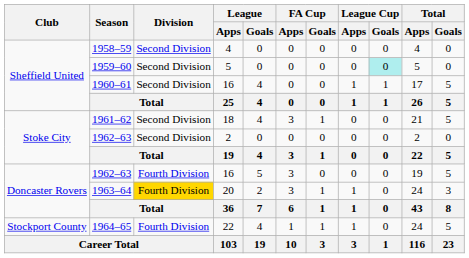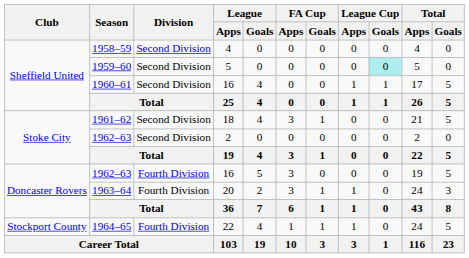1963–64 | Division: gold background -> no background
